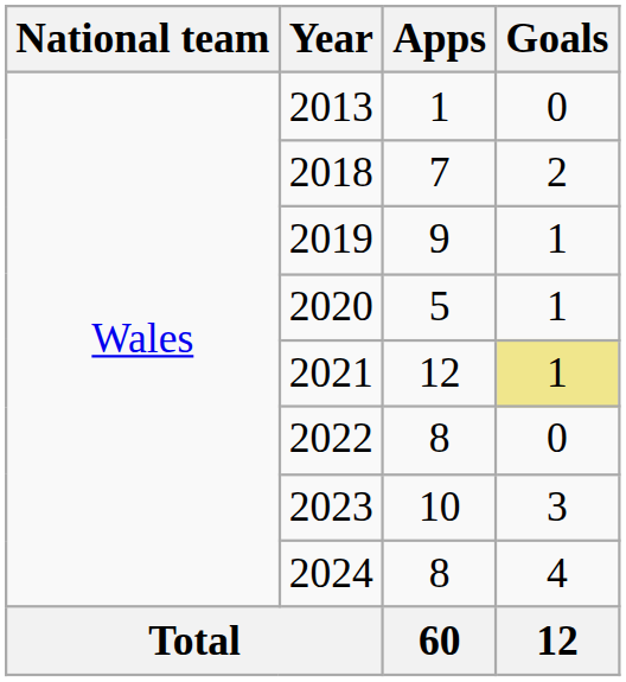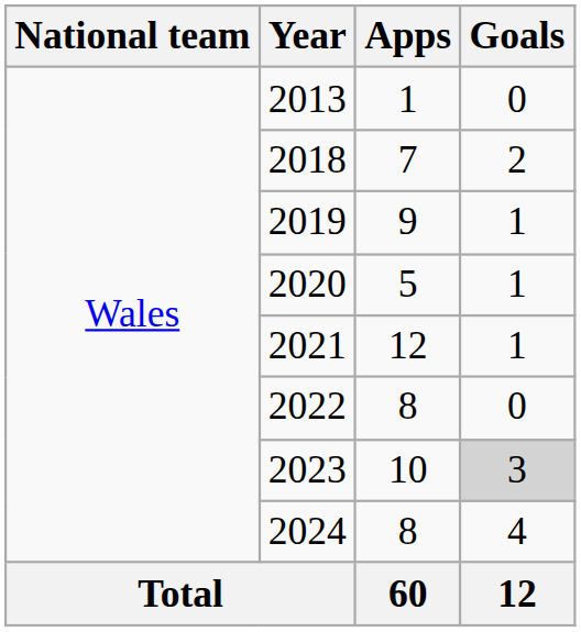2021 | Goals: khaki background -> no background
2023 | Goals: no background -> lightgrey background
